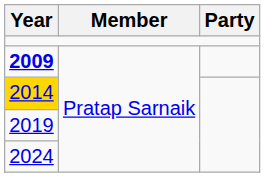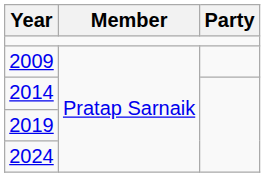2009 | Year: bold -> normal
2014 | Year: gold background -> no background
